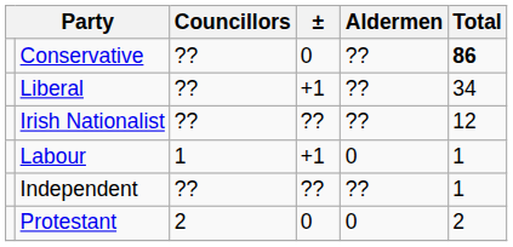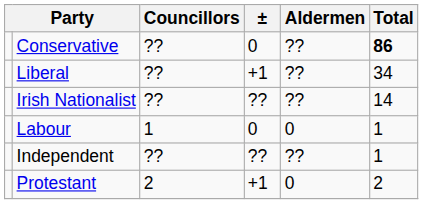Irish Nationalist | Total: 12 -> 14
Labour | ±: +1 -> 0
Protestant | ±: 0 -> +1
